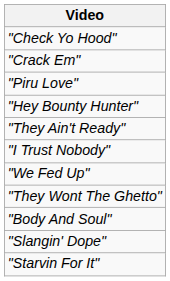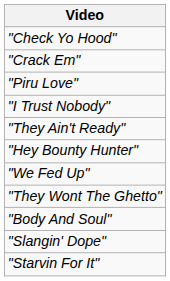row 5 | column 1: "Hey Bounty Hunter" -> "I Trust Nobody"
row 7 | column 1: "I Trust Nobody" -> "Hey Bounty Hunter"
